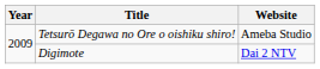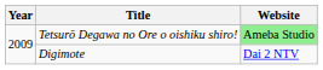Tetsurō Degawa no Ore o oishiku shiro! | Website: no background -> lightgreen background
